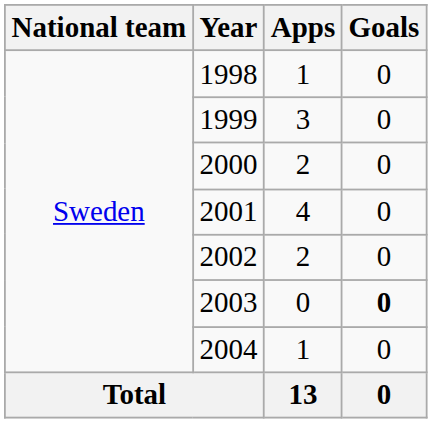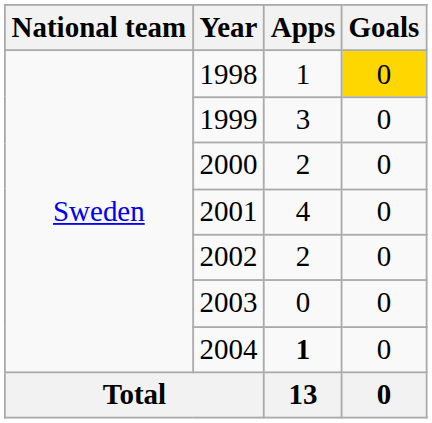1998 | Goals: no background -> gold background
2003 | Goals: bold -> normal
2004 | Apps: normal -> bold
